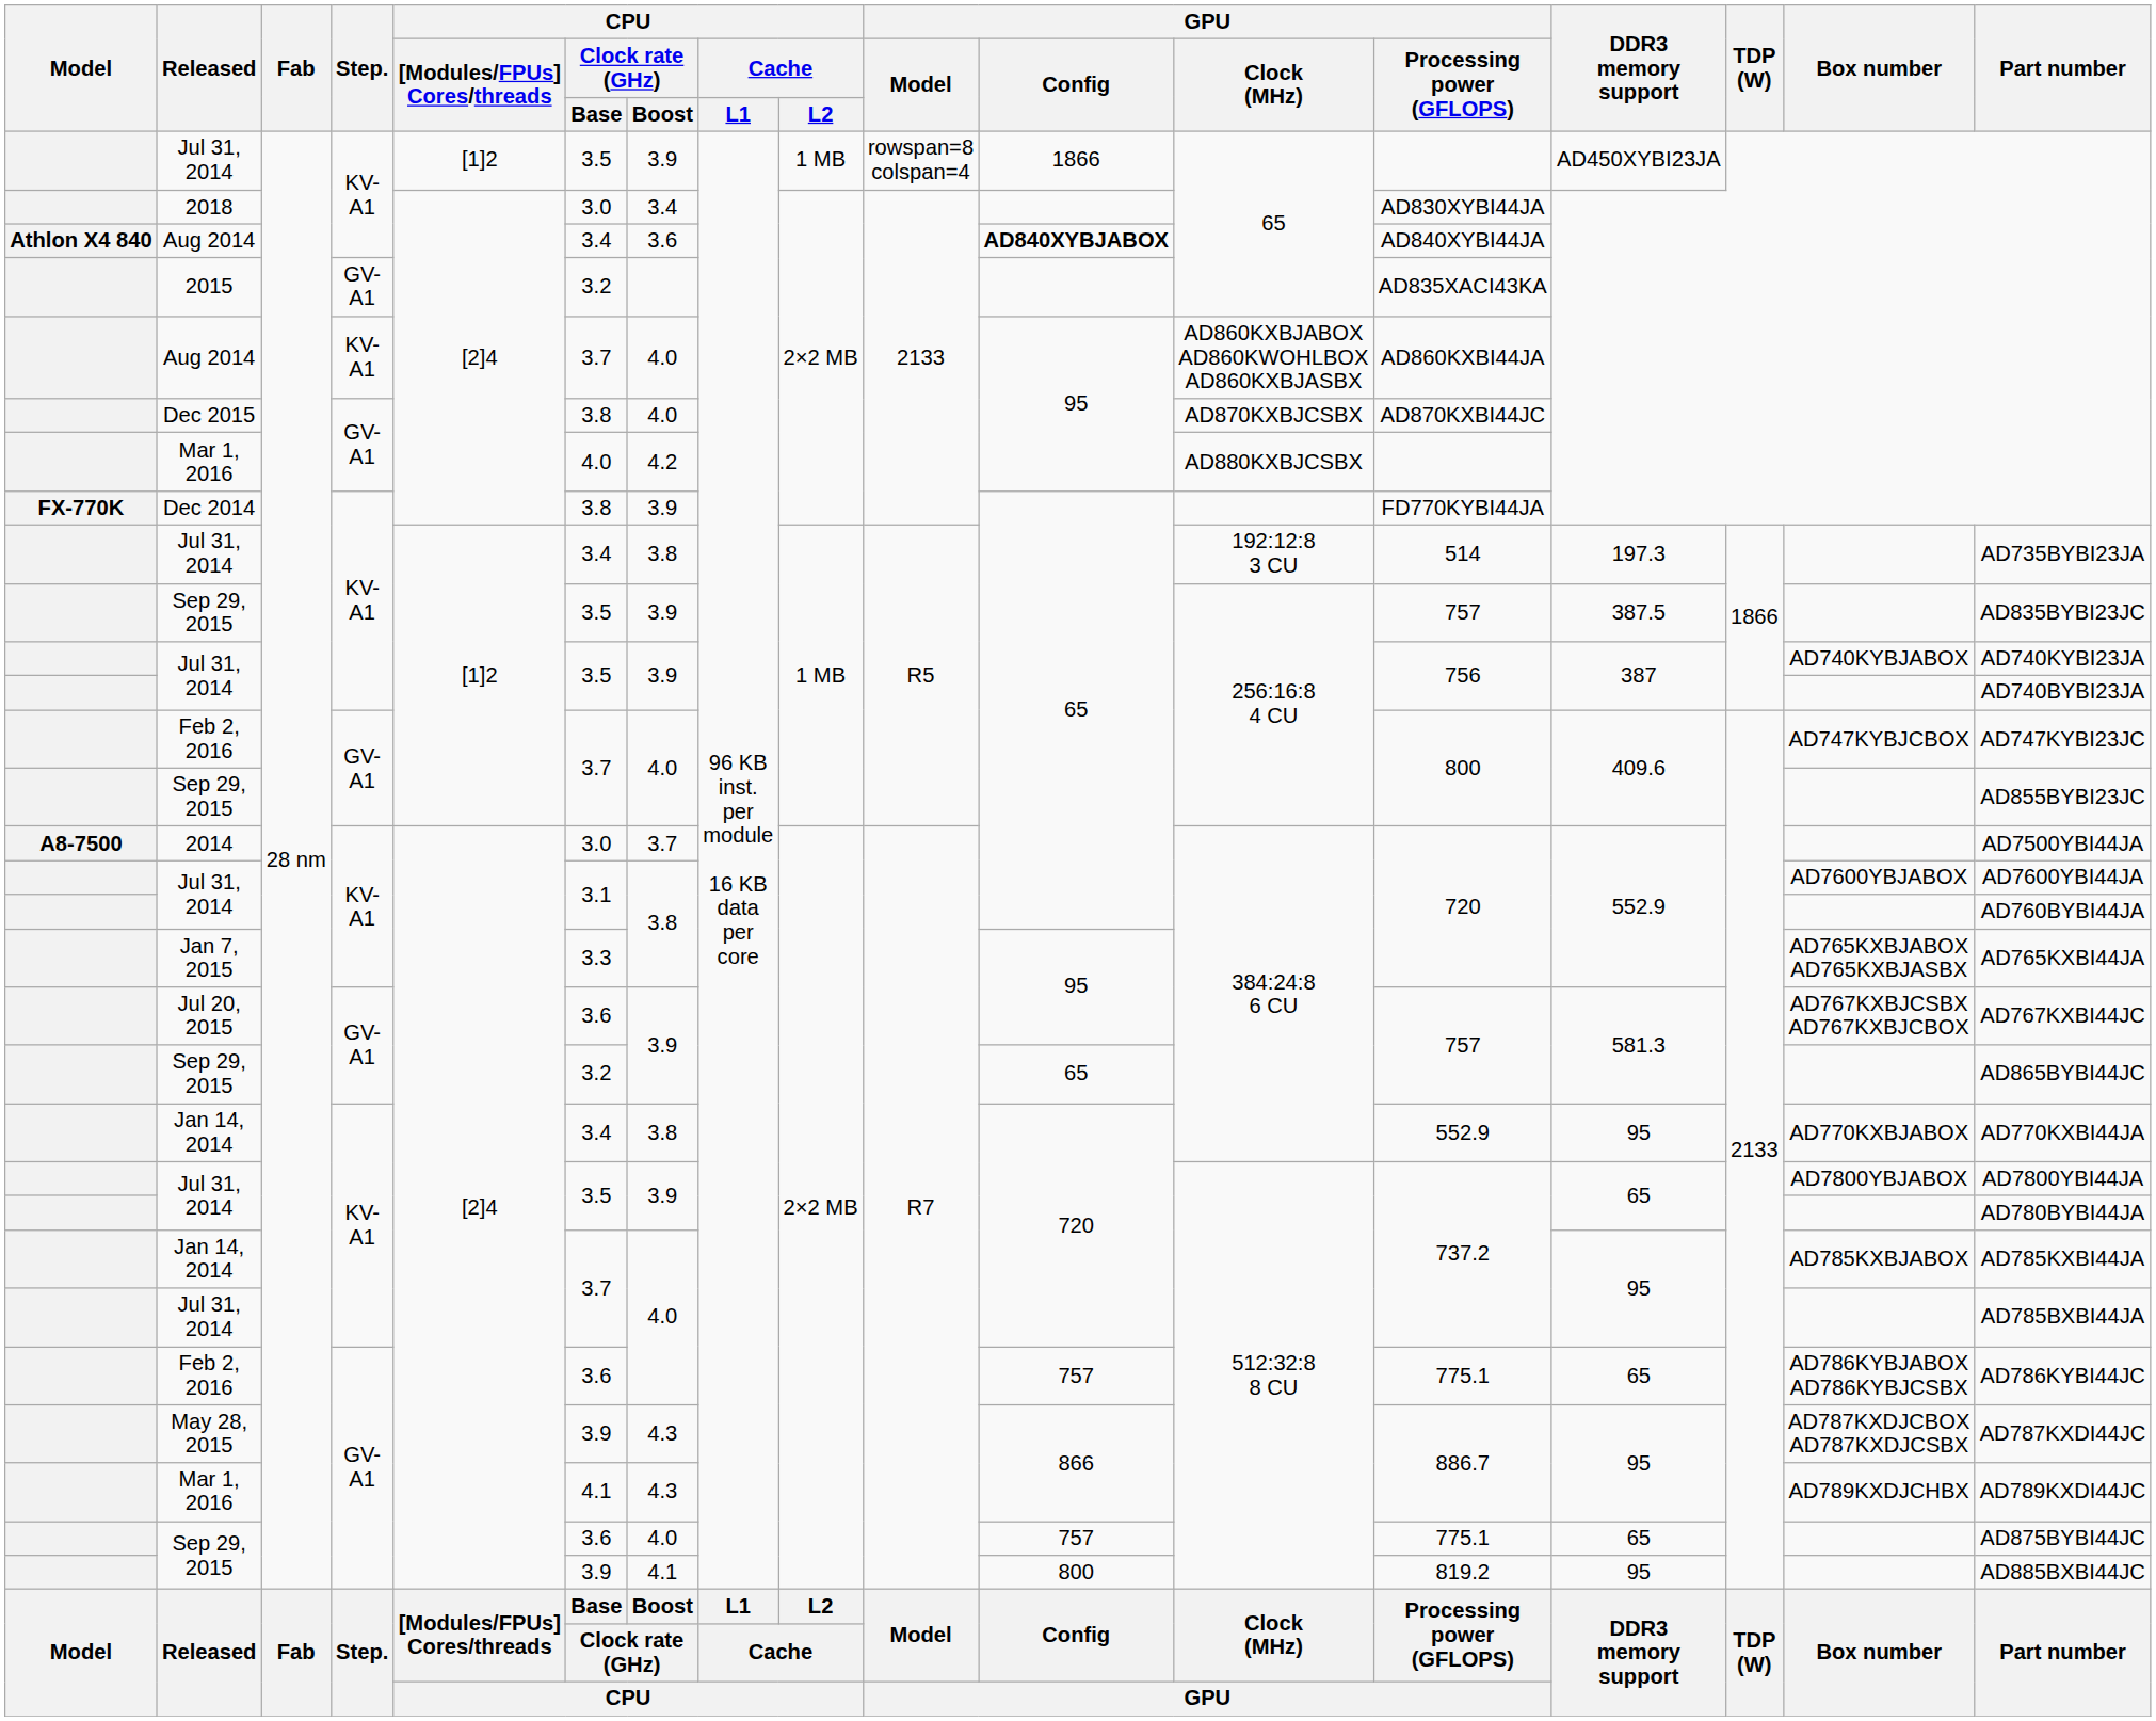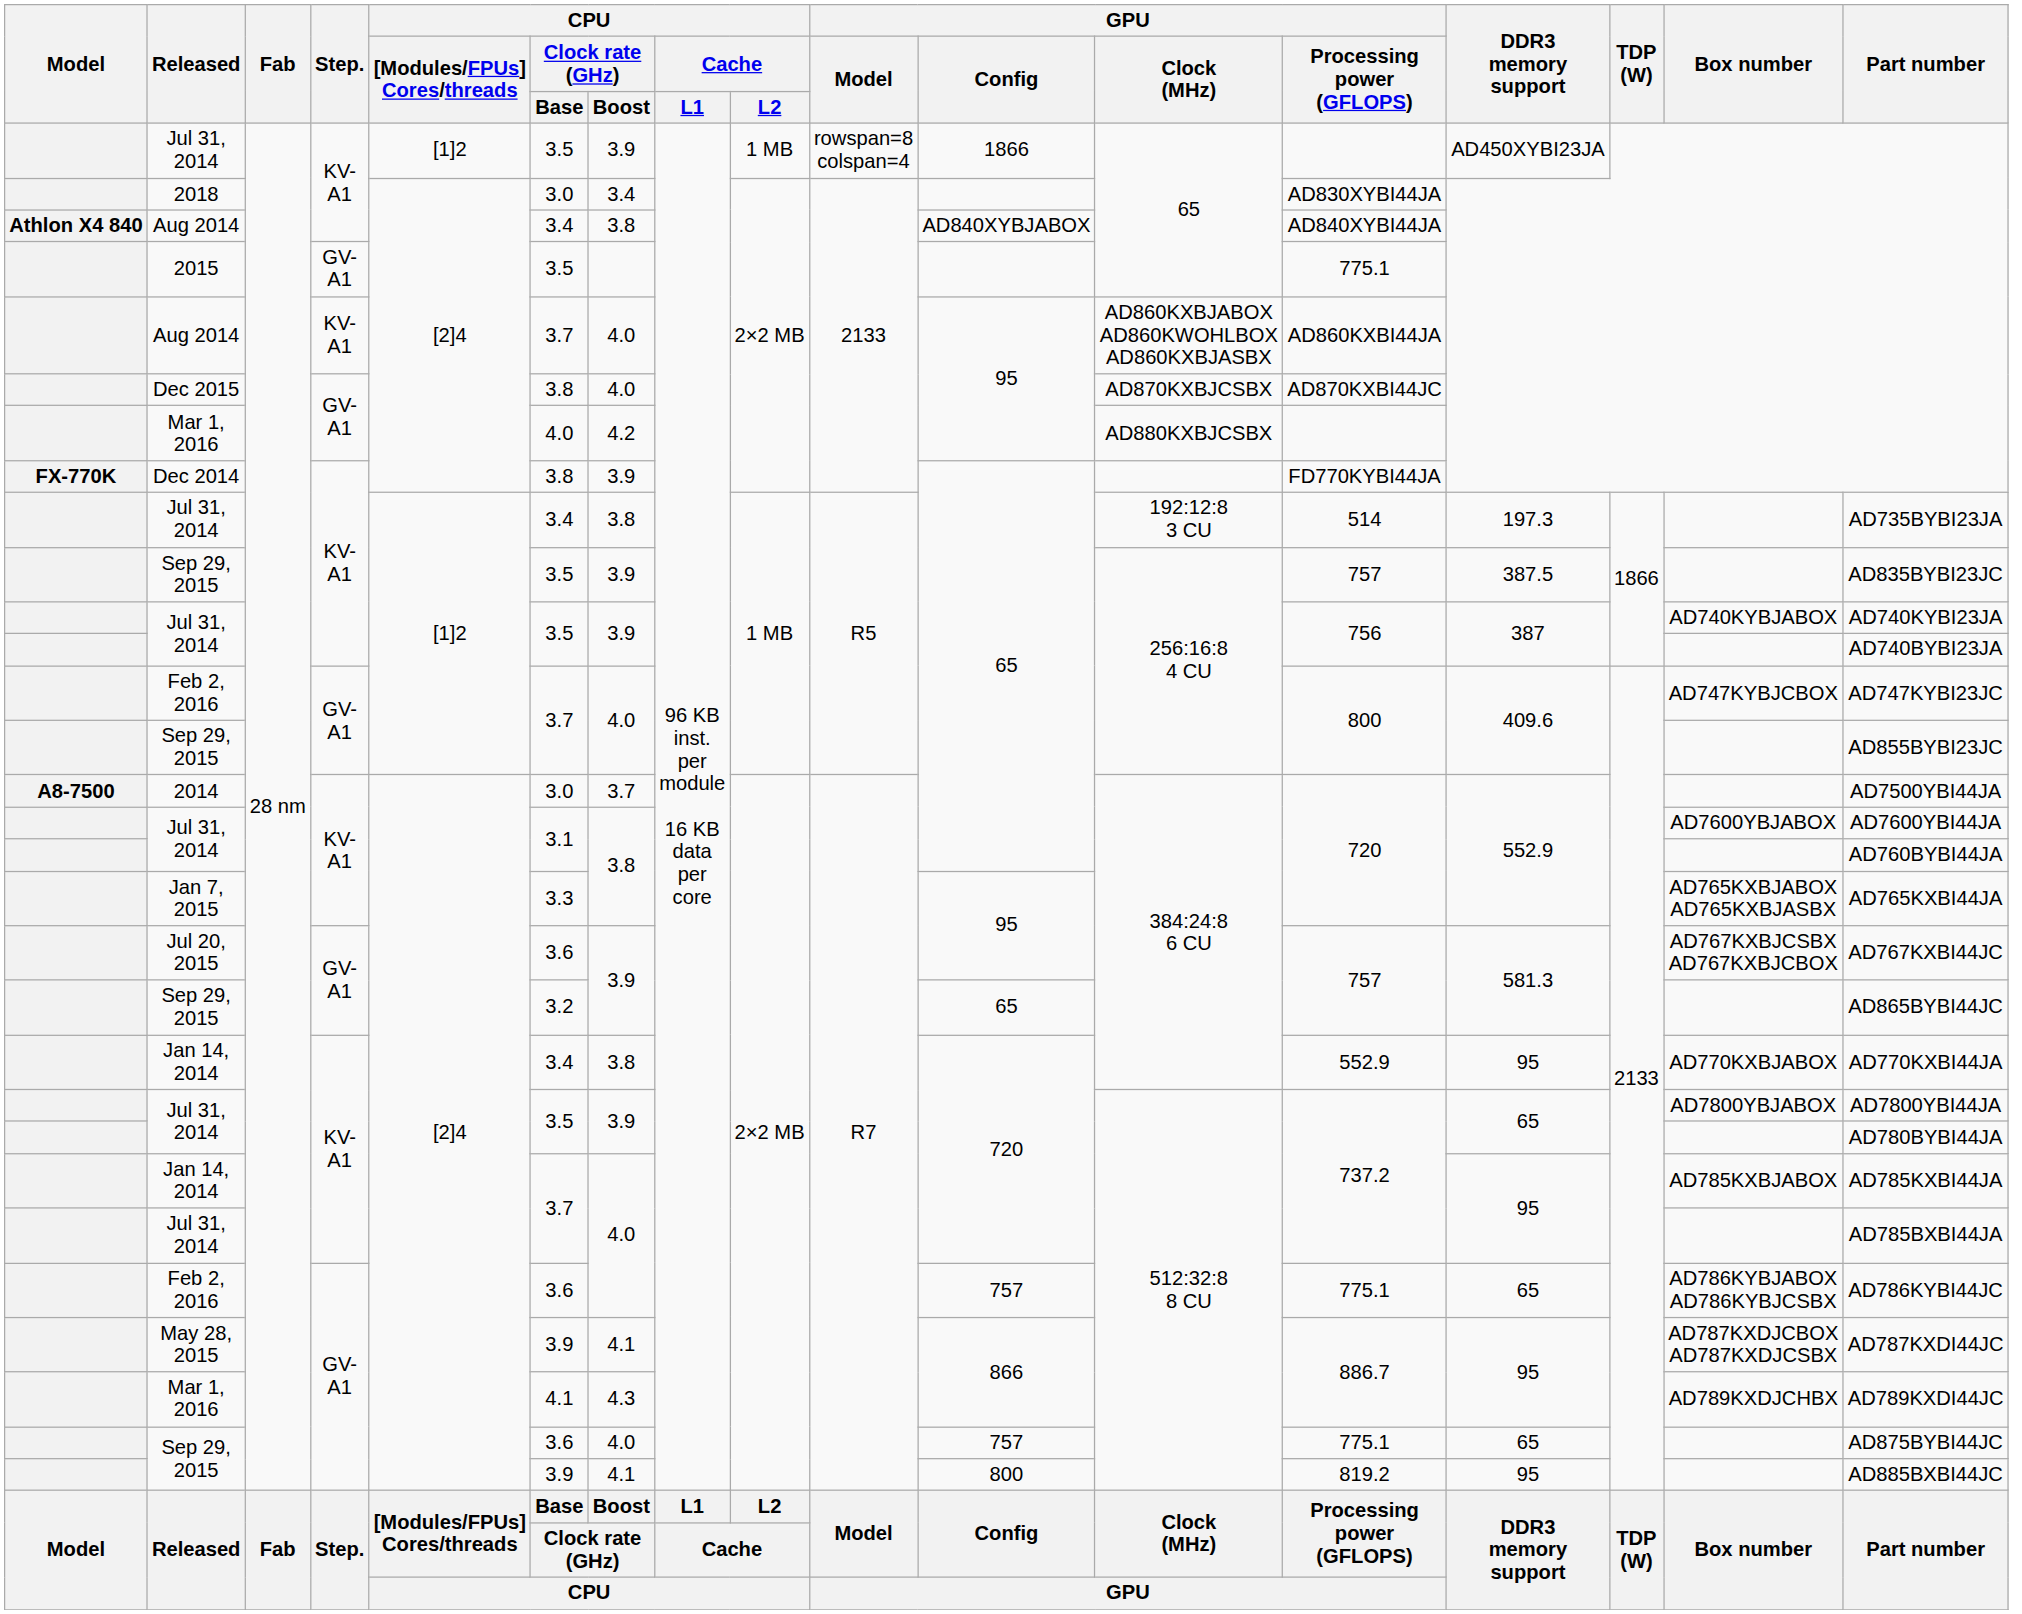Athlon X4 840 / Aug 2014 | CPU / Clock rate (GHz) / Boost: 3.6 -> 3.8
Athlon X4 840 / Aug 2014 | GPU / Config: bold -> normal
2015 | CPU / Clock rate (GHz) / Base: 3.2 -> 3.5
2015 | GPU / Processing power (GFLOPS): AD835XACI43KA -> 775.1
May 28, 2015 | CPU / Clock rate (GHz) / Boost: 4.3 -> 4.1
